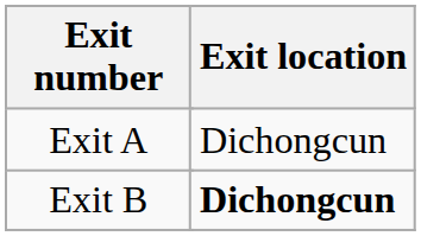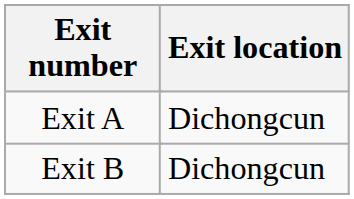Exit B | Exit location: bold -> normal
